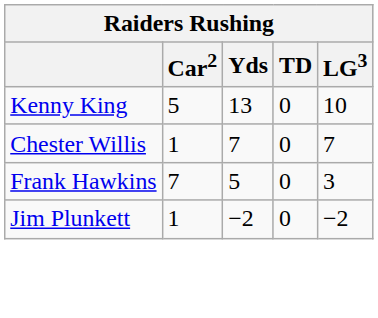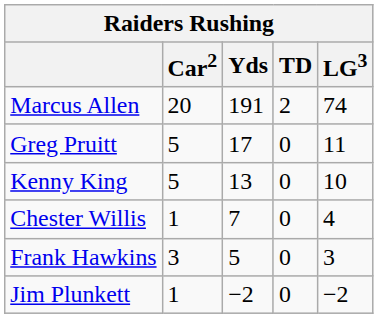+ row: Marcus Allen | 20 | 191 | 2 | 74
+ row: Greg Pruitt | 5 | 17 | 0 | 11
Chester Willis | LG3: 7 -> 4
Frank Hawkins | Car2: 7 -> 3
